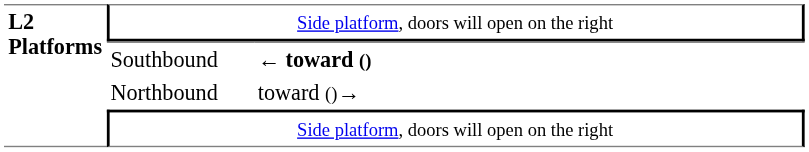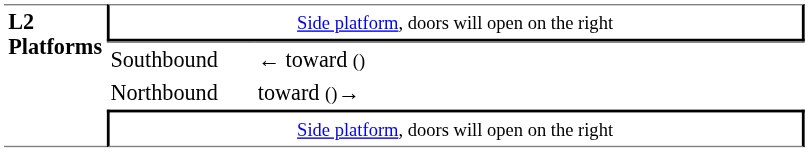Southbound | column 3: bold -> normal
